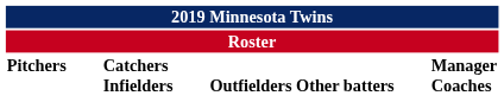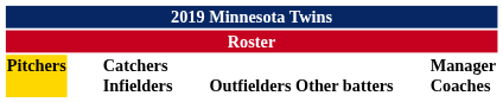Pitchers | column 1: no background -> gold background
